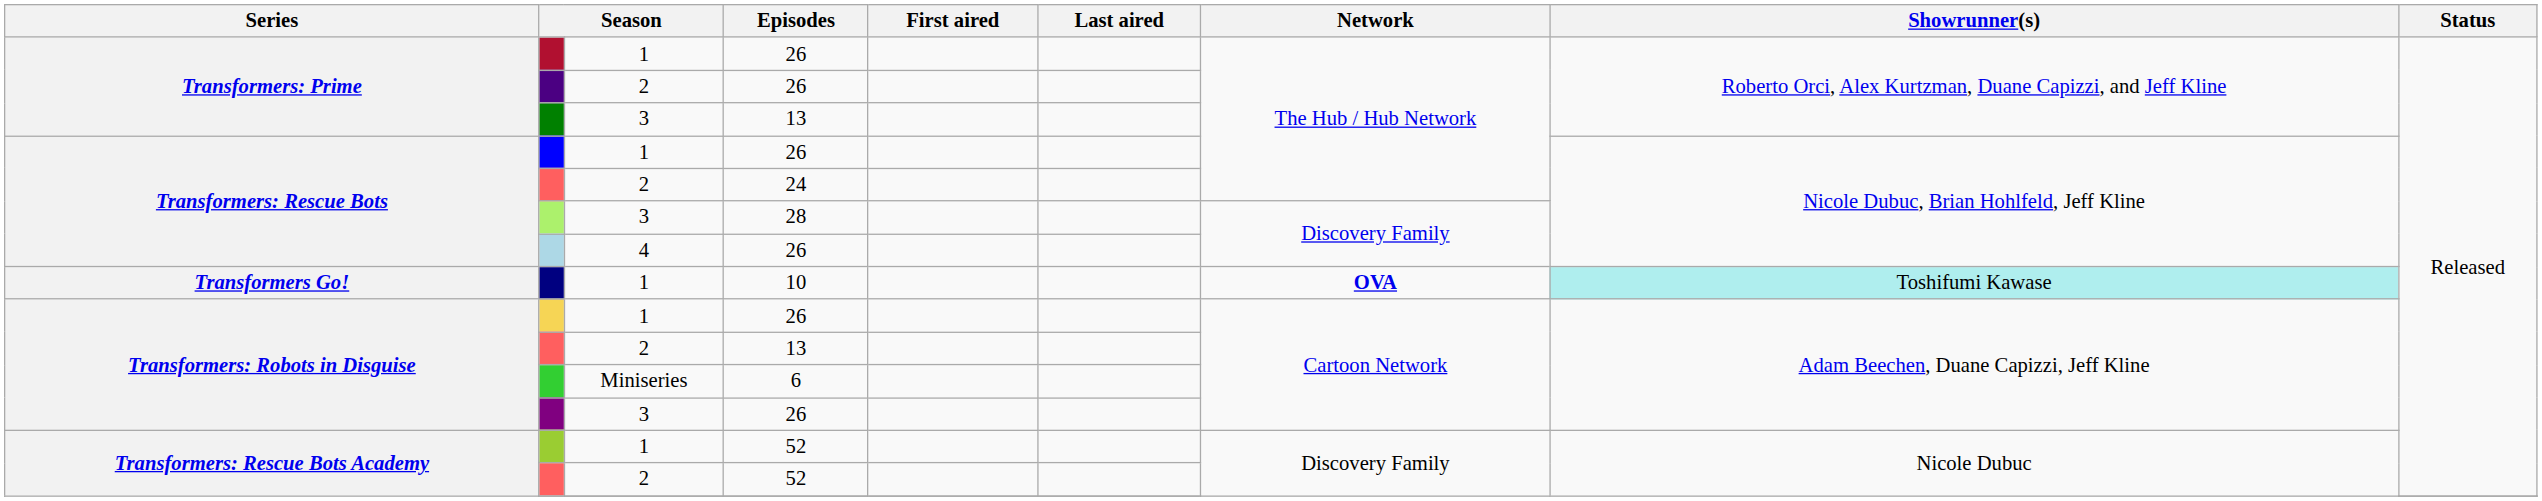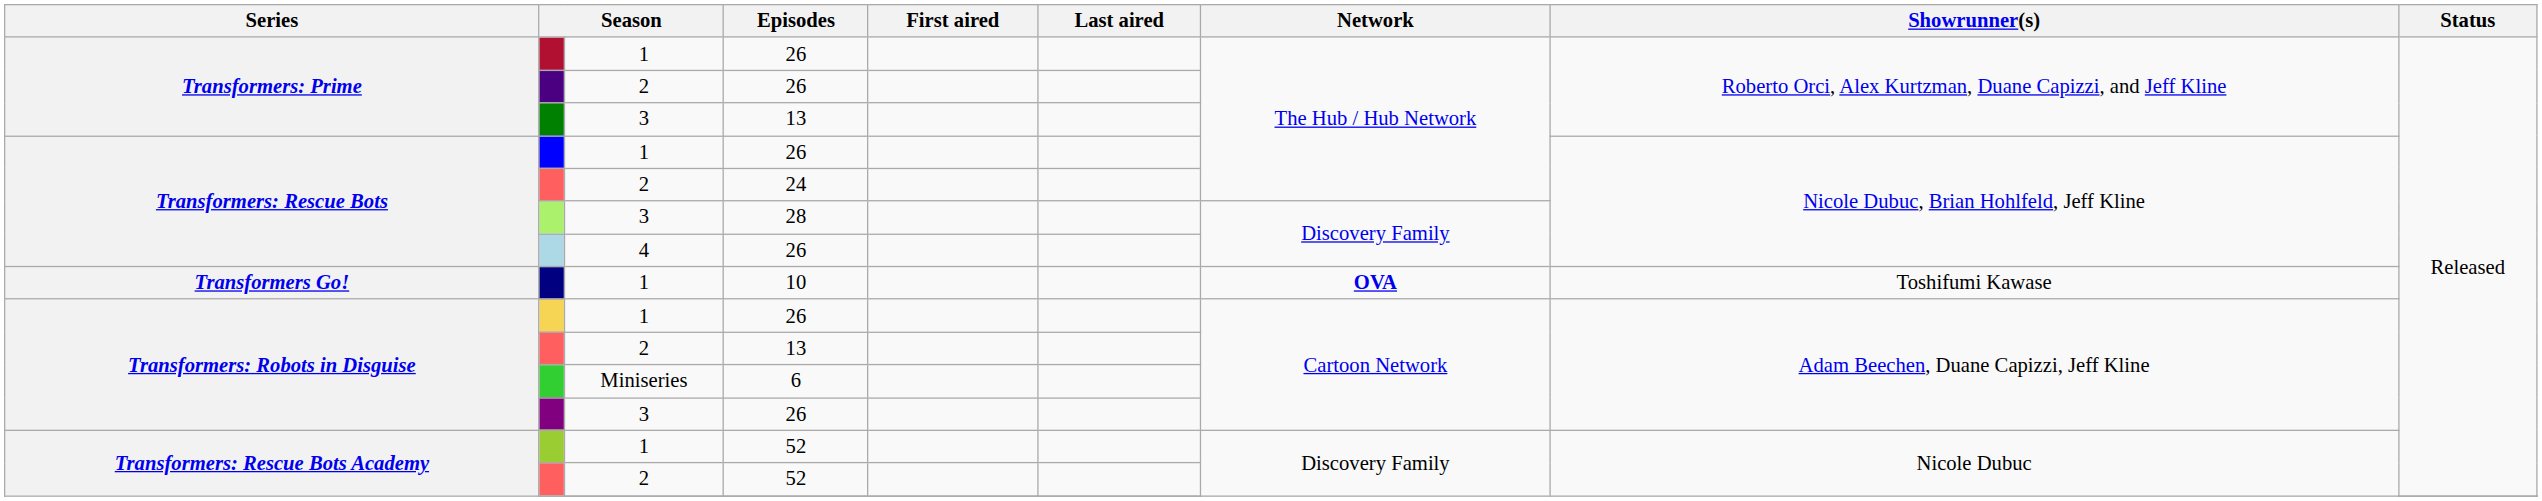10 | Showrunner(s): paleturquoise background -> no background
